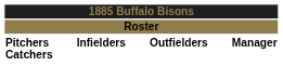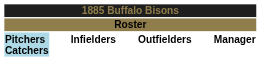Pitchers Catchers | column 1: no background -> lightblue background
